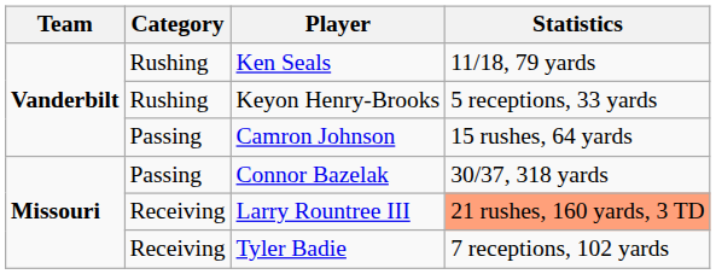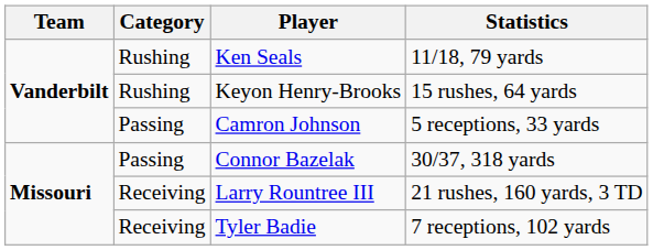Keyon Henry-Brooks | Statistics: 5 receptions, 33 yards -> 15 rushes, 64 yards
Camron Johnson | Statistics: 15 rushes, 64 yards -> 5 receptions, 33 yards
Larry Rountree III | Statistics: lightsalmon background -> no background
